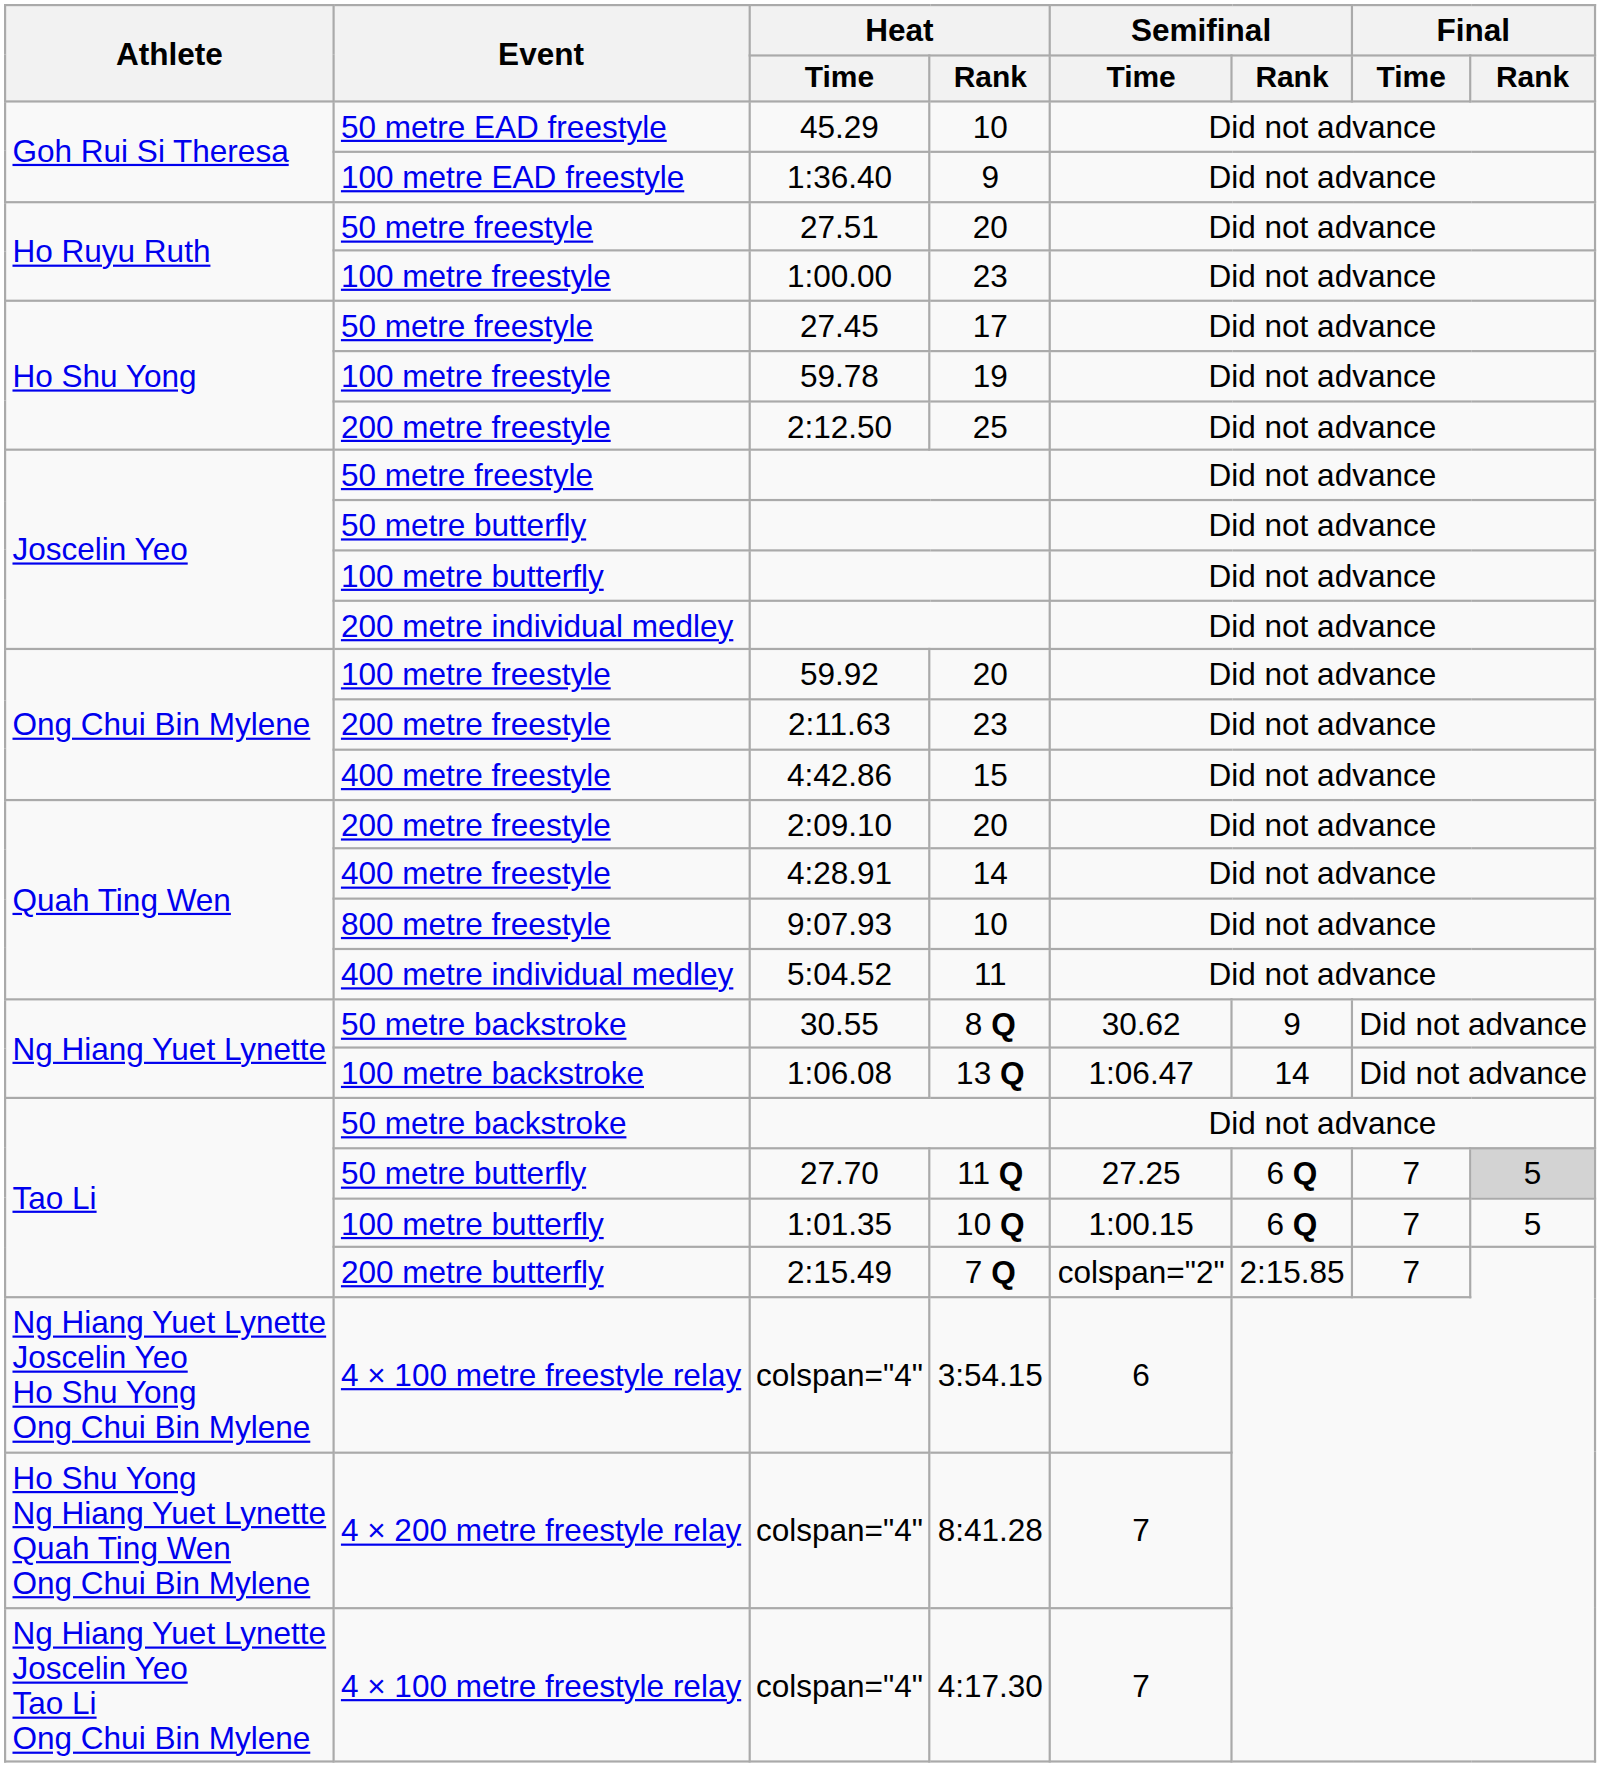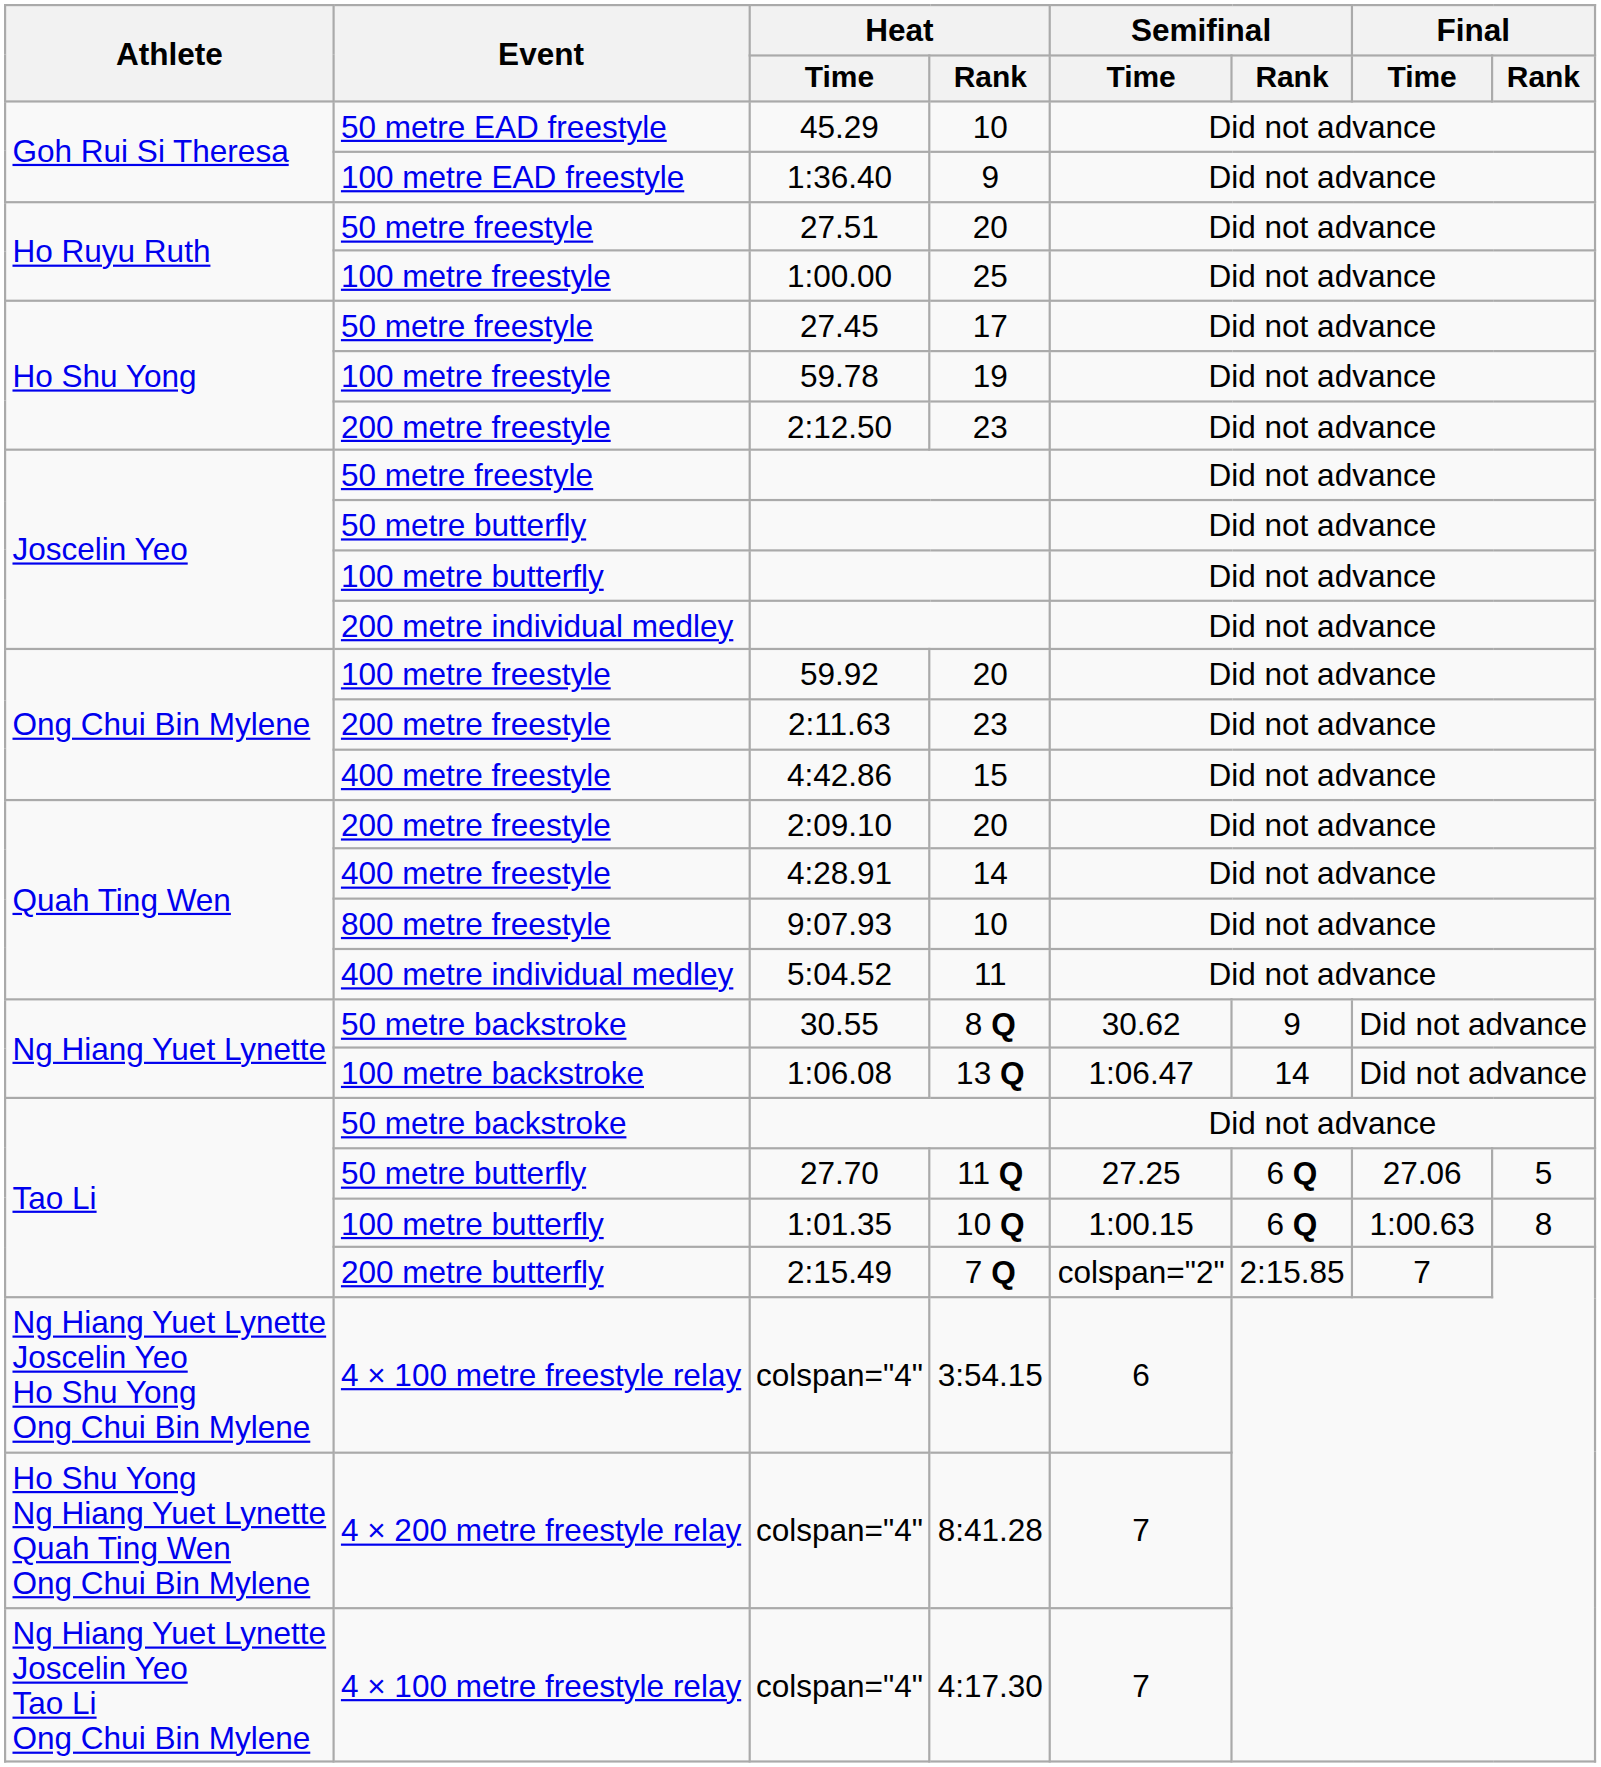1:00.00 | Heat / Rank: 23 -> 25
2:12.50 | Heat / Rank: 25 -> 23
27.70 | Final / Time: 7 -> 27.06
27.70 | Final / Rank: lightgrey background -> no background
1:01.35 | Final / Time: 7 -> 1:00.63
1:01.35 | Final / Rank: 5 -> 8
